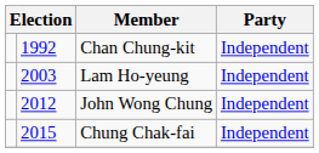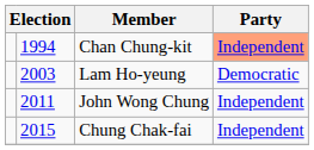Chan Chung-kit | column 2: 1992 -> 1994
Chan Chung-kit | Party: no background -> lightsalmon background
Lam Ho-yeung | Party: Independent -> Democratic
John Wong Chung | column 2: 2012 -> 2011
